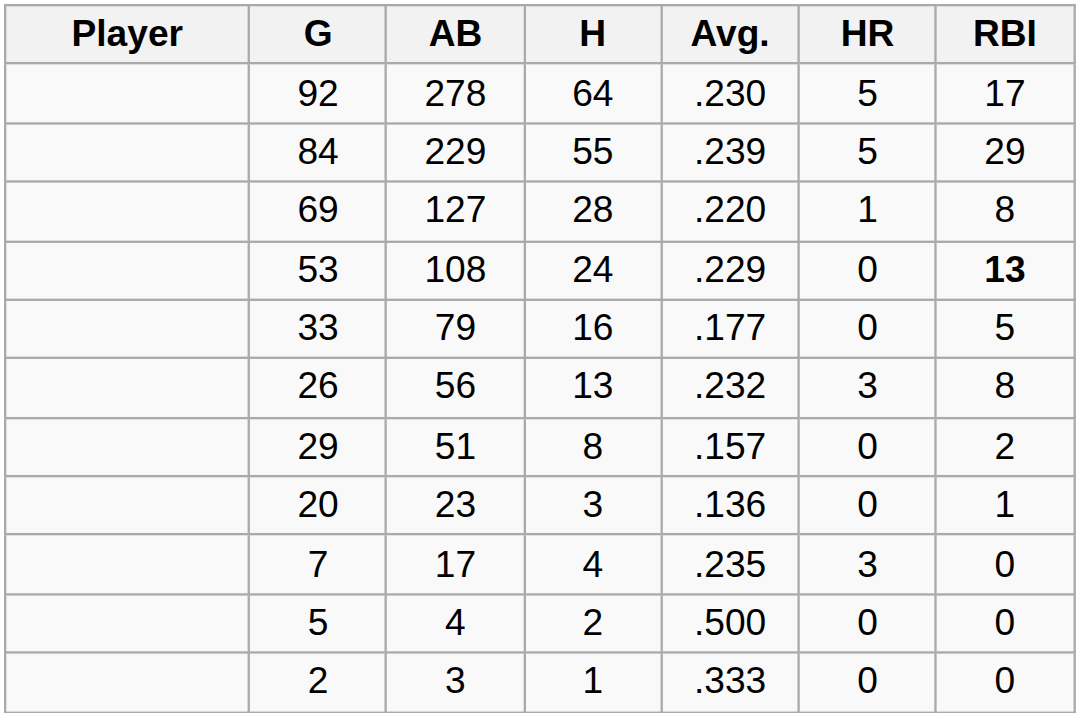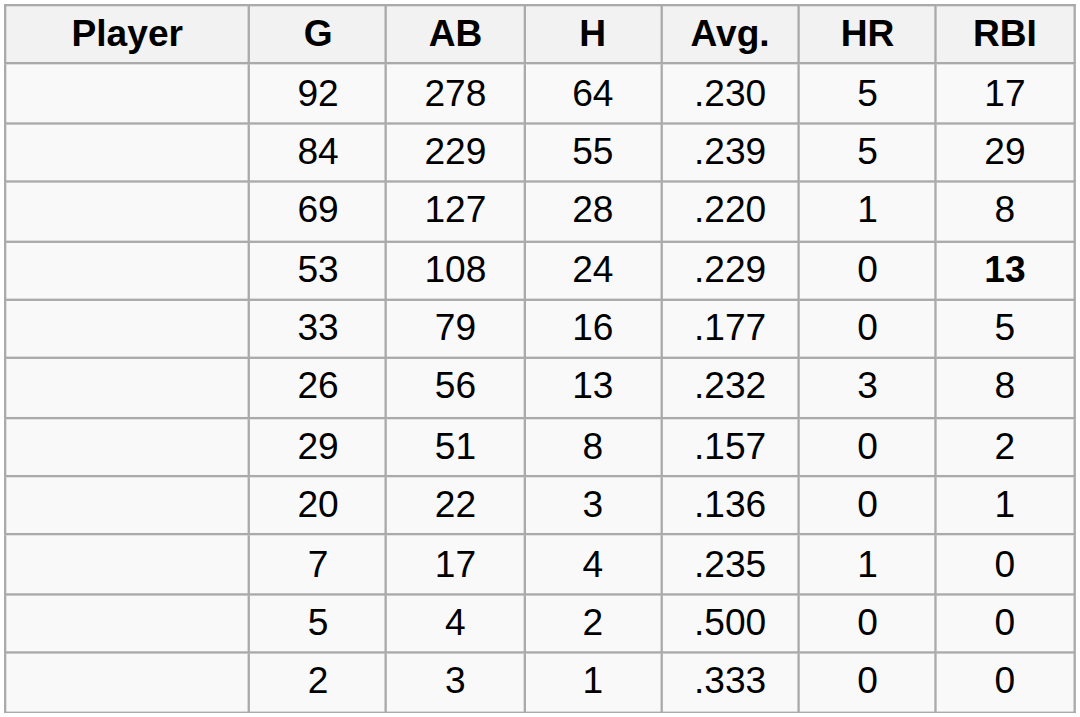20 | AB: 23 -> 22
7 | HR: 3 -> 1
